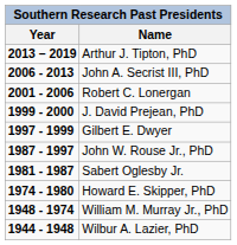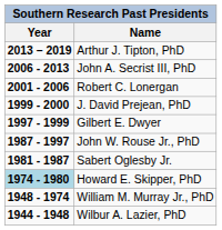Howard E. Skipper, PhD | Year: no background -> lightblue background
